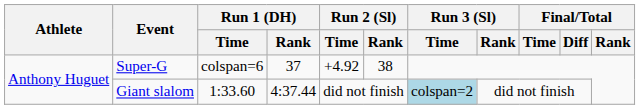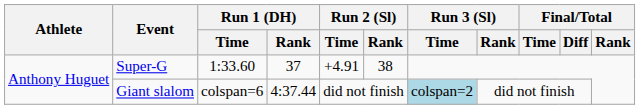Super-G | Run 1 (DH) / Time: colspan=6 -> 1:33.60
Super-G | Run 2 (Sl) / Time: +4.92 -> +4.91
Giant slalom | Run 1 (DH) / Time: 1:33.60 -> colspan=6
